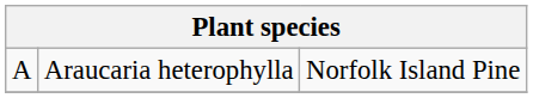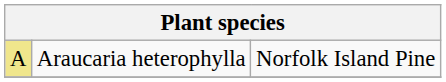Araucaria heterophylla | column 1: no background -> khaki background
